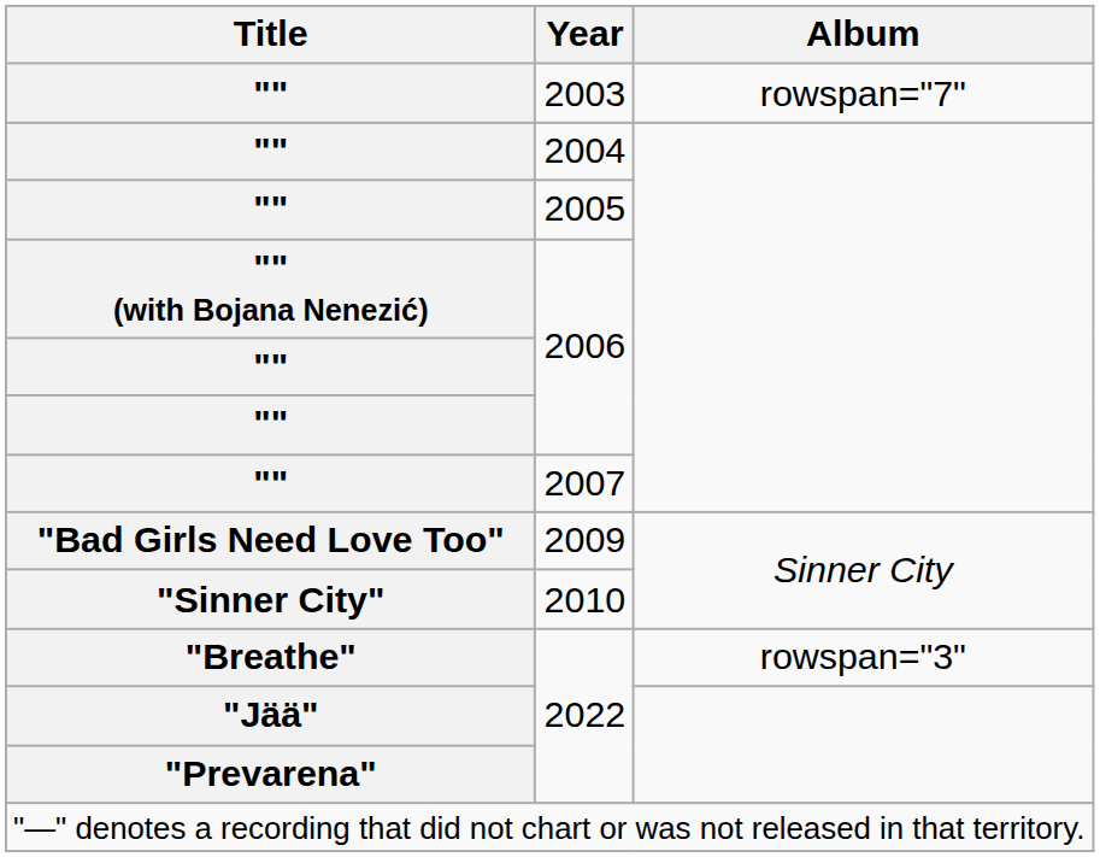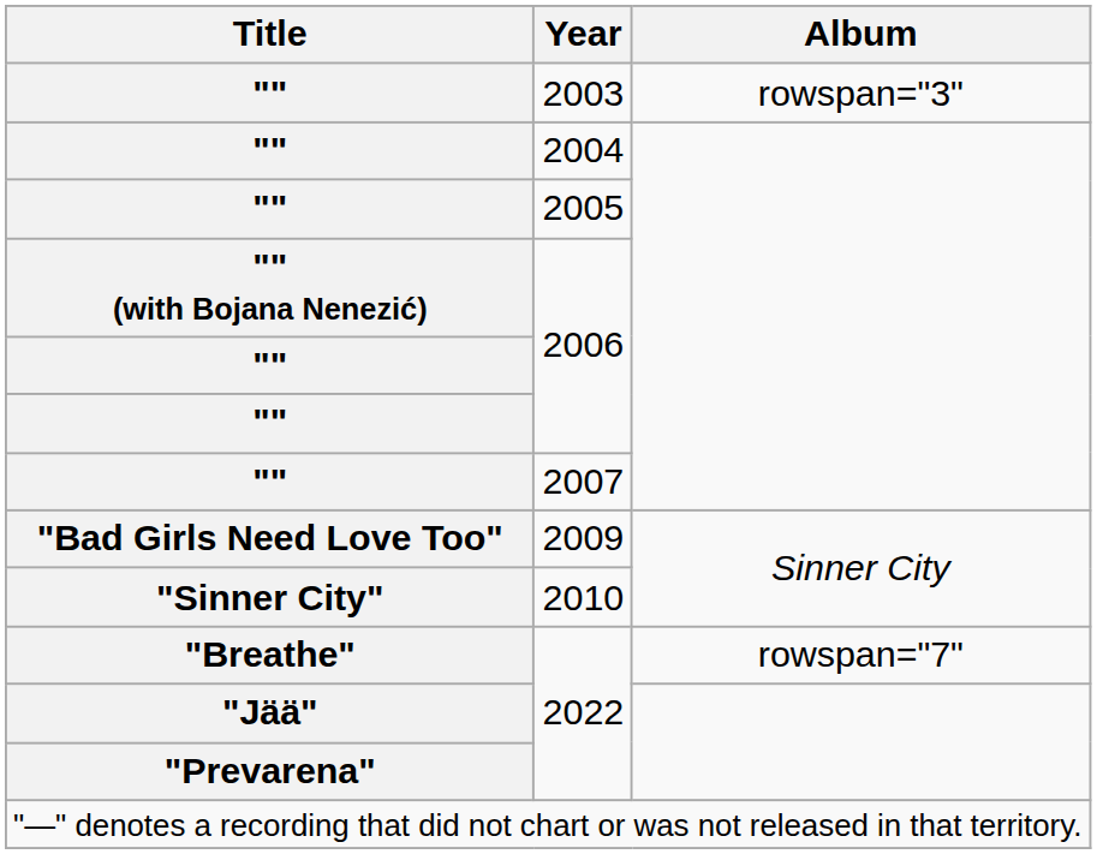2003 | Album: rowspan="7" -> rowspan="3"
"Breathe" / 2022 | Album: rowspan="3" -> rowspan="7"
